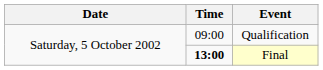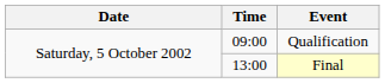Final | Time: bold -> normal
